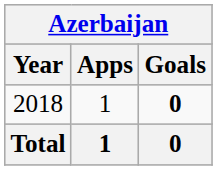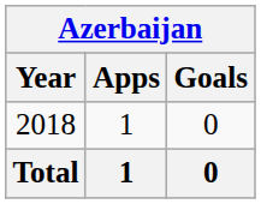2018 | Goals: bold -> normal
